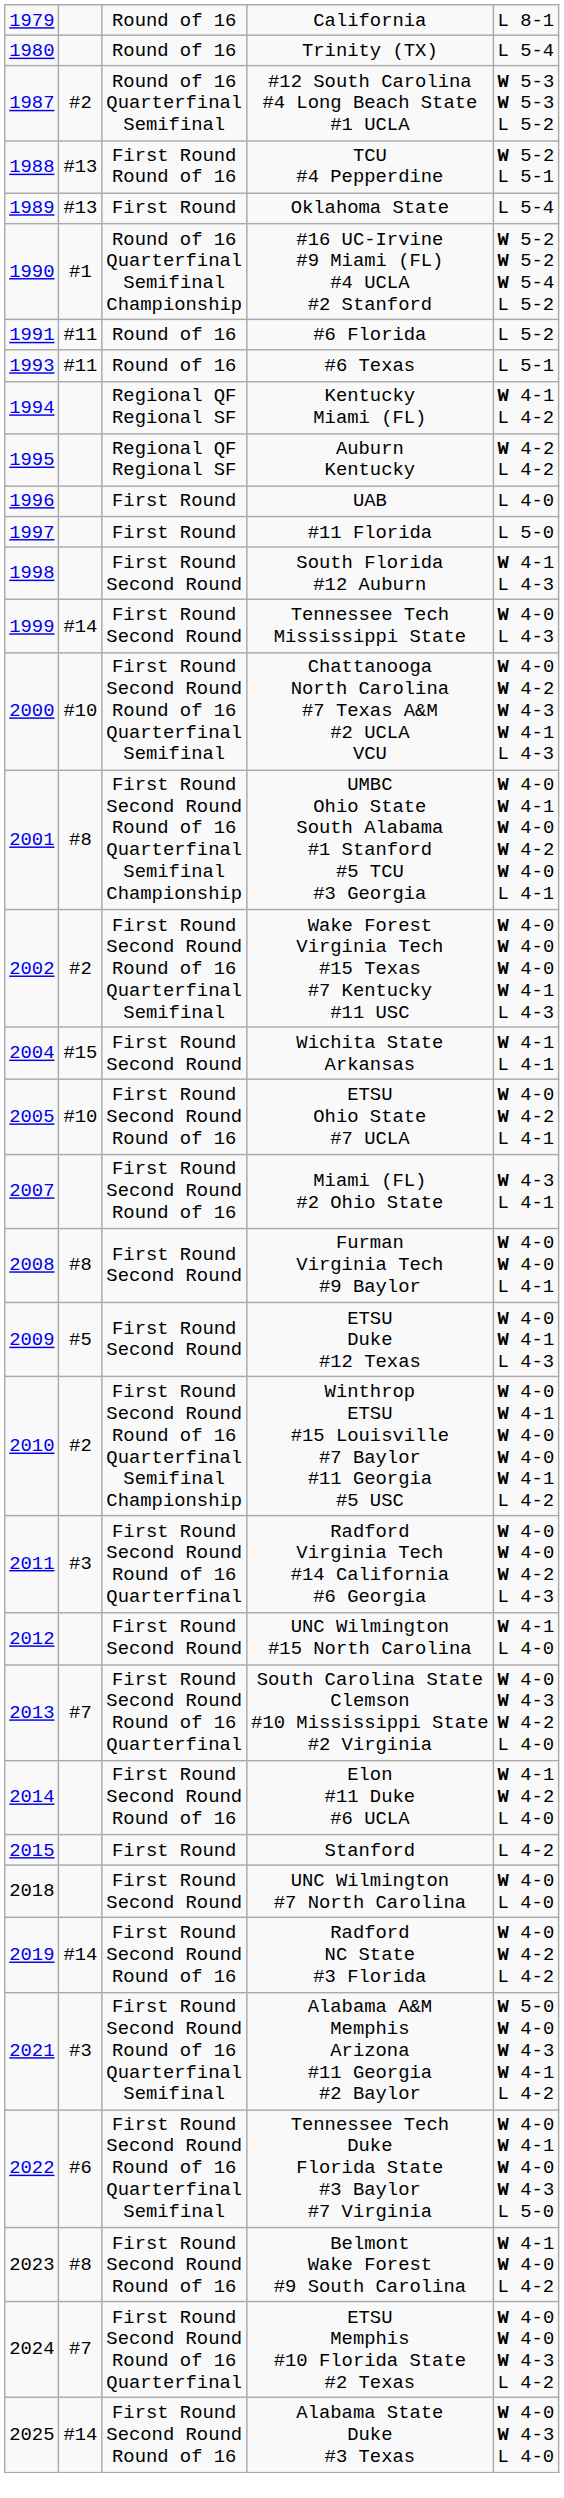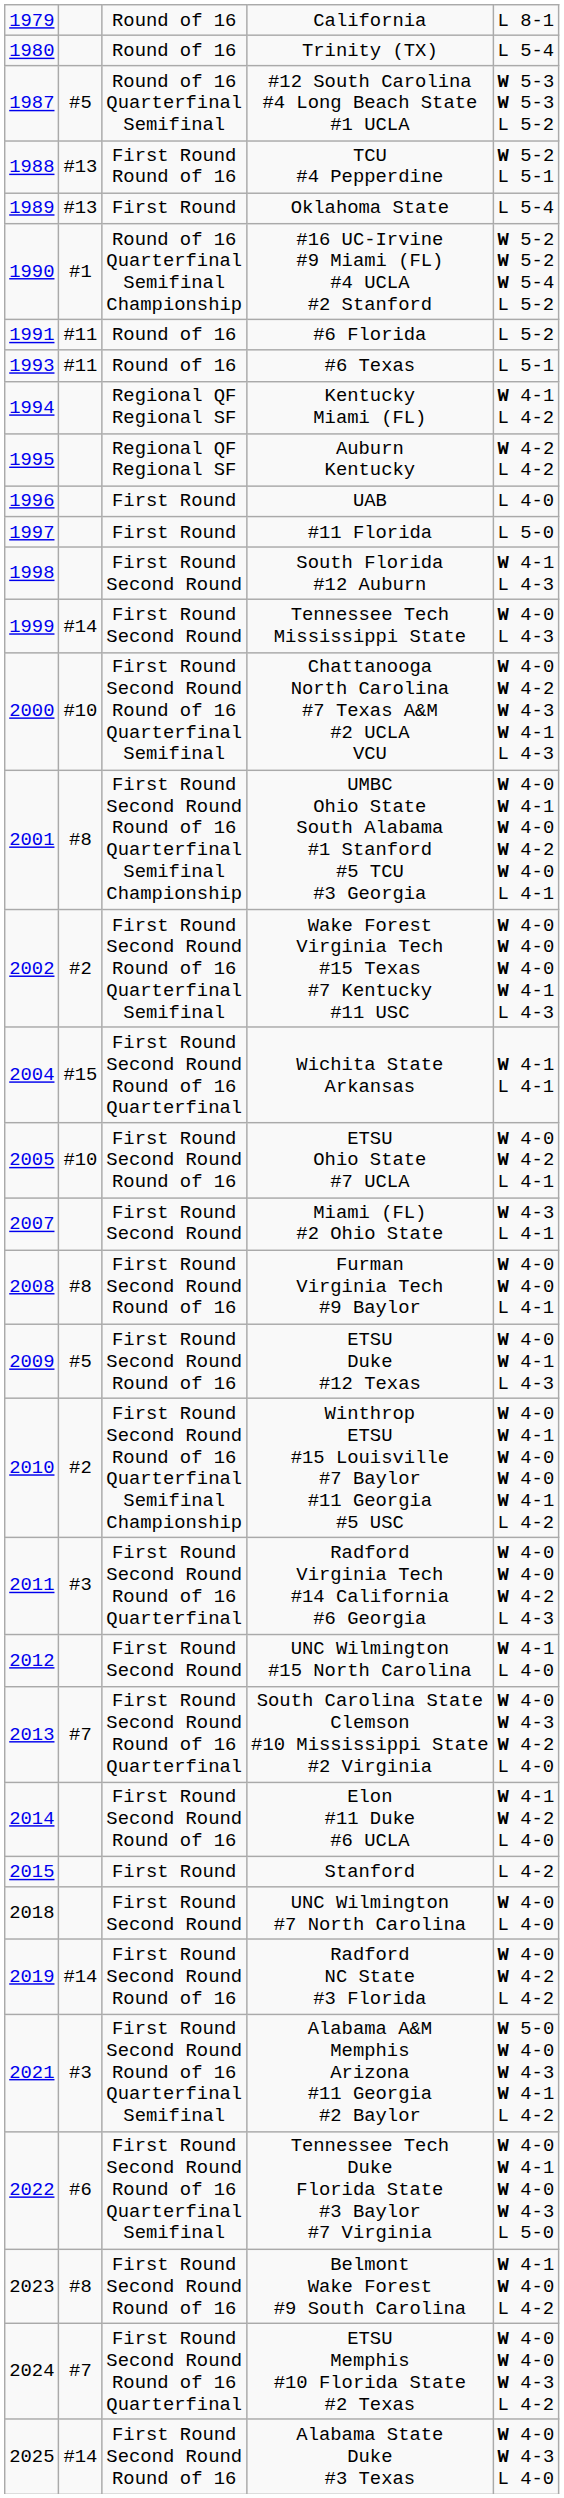#12 South Carolina #4 Long Beach State #1 UCLA | column 2: #2 -> #5
Wichita State Arkansas | column 3: First Round Second Round -> First Round Second Round Round of 16 Quarterfinal
Miami (FL) #2 Ohio State | column 3: First Round Second Round Round of 16 -> First Round Second Round
Furman Virginia Tech #9 Baylor | column 3: First Round Second Round -> First Round Second Round Round of 16
ETSU Duke #12 Texas | column 3: First Round Second Round -> First Round Second Round Round of 16
